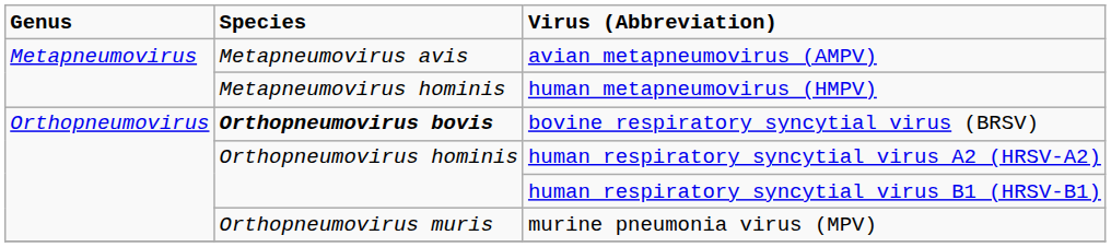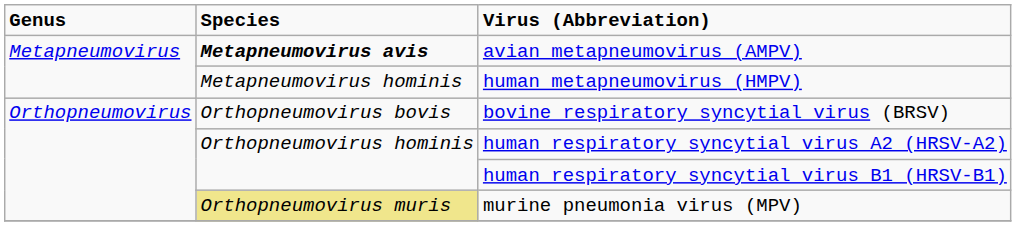avian metapneumovirus (AMPV) | Species: normal -> bold
bovine respiratory syncytial virus (BRSV) | Species: bold -> normal
murine pneumonia virus (MPV) | Species: no background -> khaki background
